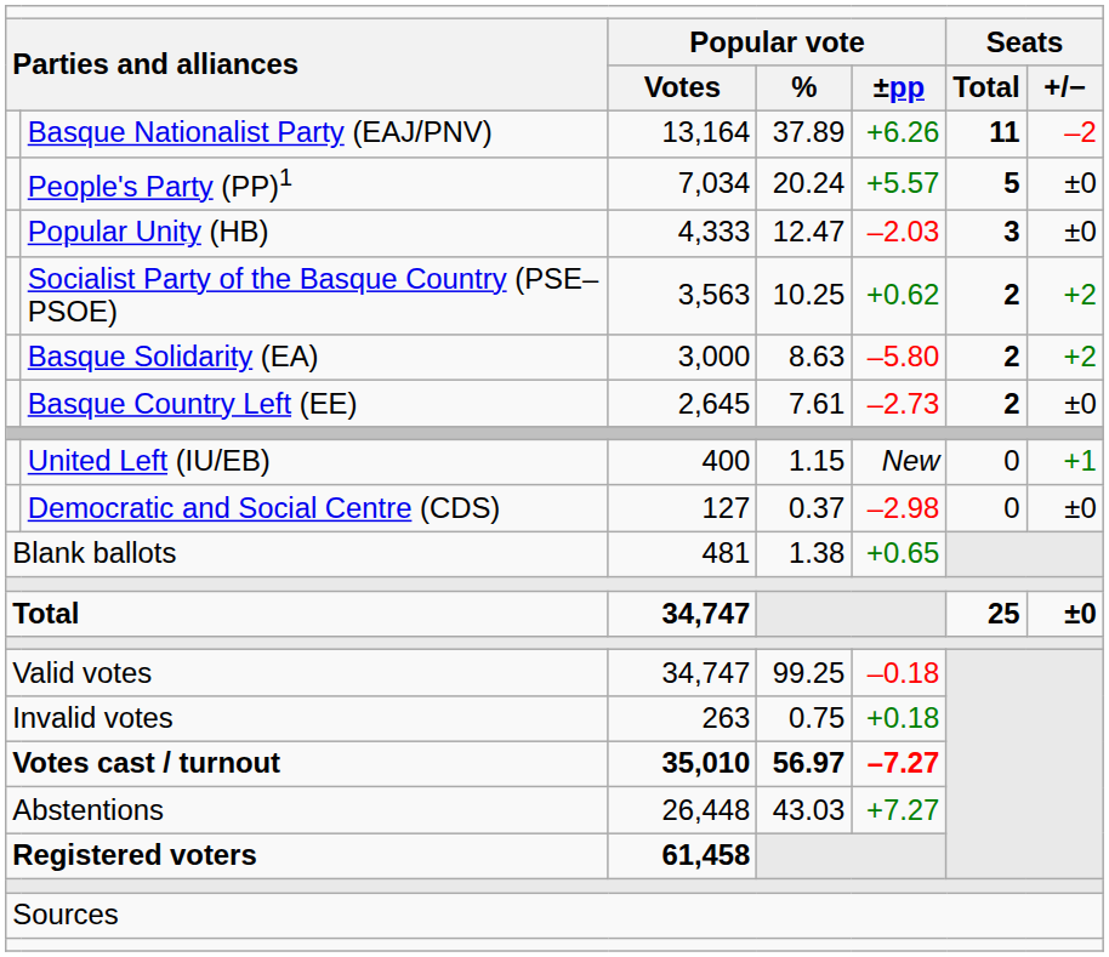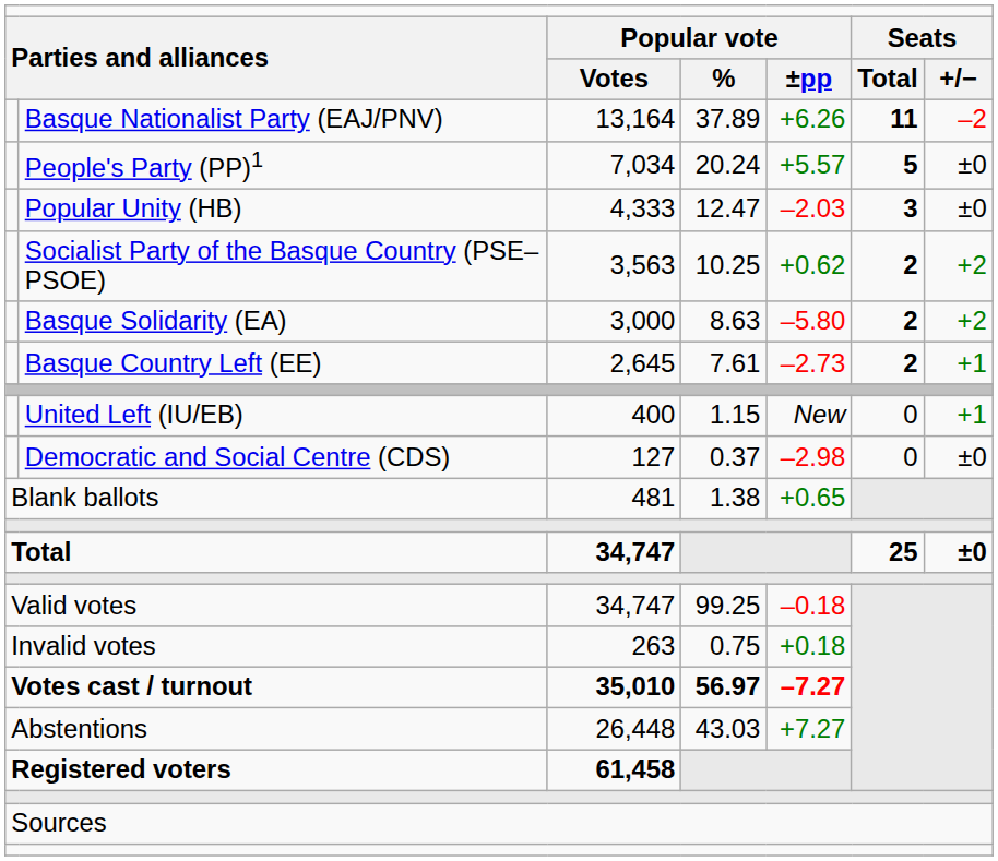Basque Country Left (EE) | column 7: ±0 -> +1
